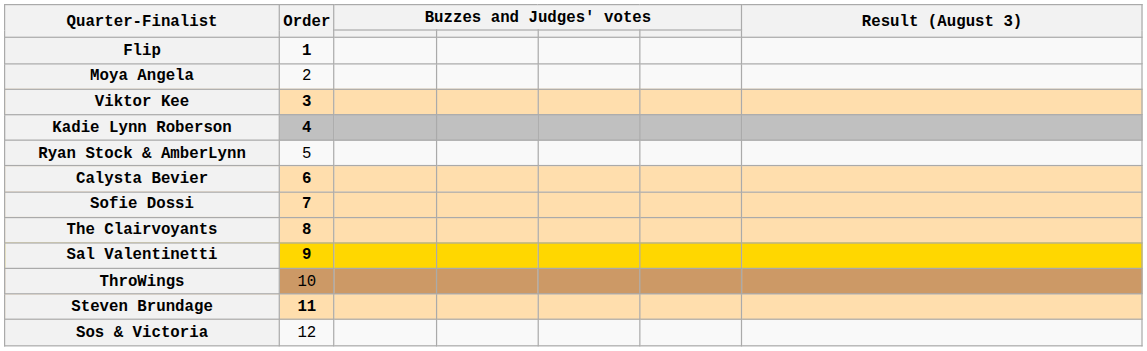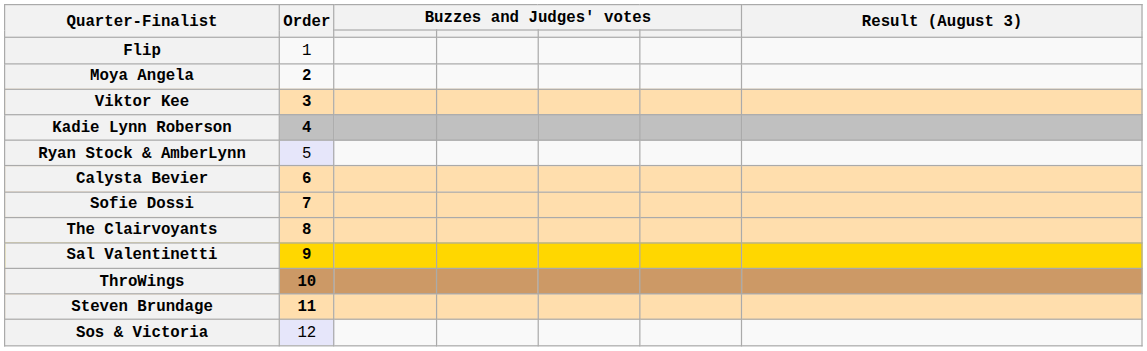Flip | Order: bold -> normal
Moya Angela | Order: normal -> bold
Ryan Stock & AmberLynn | Order: no background -> lavender background
ThroWings | Order: normal -> bold
Sos & Victoria | Order: no background -> lavender background
